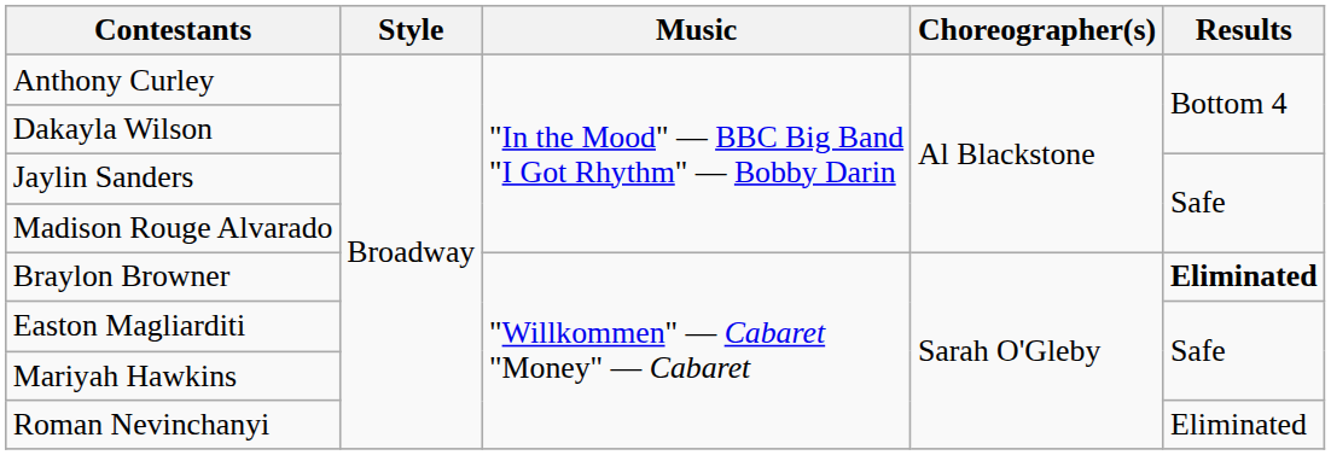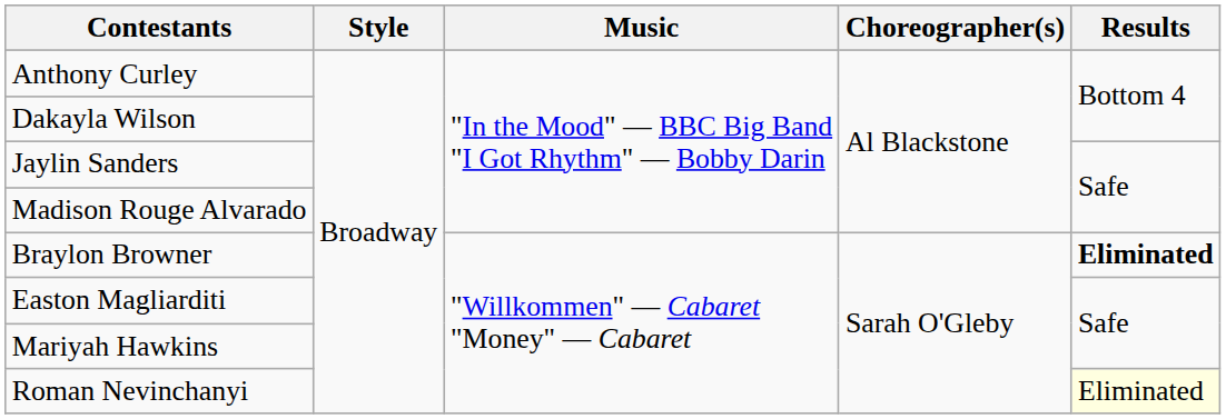Roman Nevinchanyi | Results: no background -> lightyellow background
